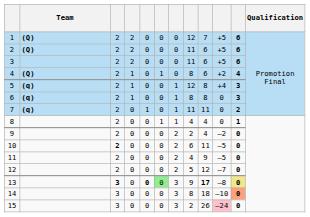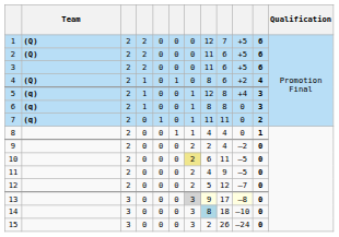10 | column 3: bold -> normal
10 | column 7: no background -> khaki background
13 | column 3: bold -> normal
13 | column 5: bold -> normal
13 | column 6: lightgreen background -> no background
13 | column 7: no background -> lightgrey background
13 | column 8: no background -> lightyellow background
13 | column 9: bold -> normal
13 | column 10: no background -> lightyellow background
13 | column 11: khaki background -> no background
14 | column 8: no background -> lightblue background
14 | column 11: lightsalmon background -> no background
15 | column 10: pink background -> no background
